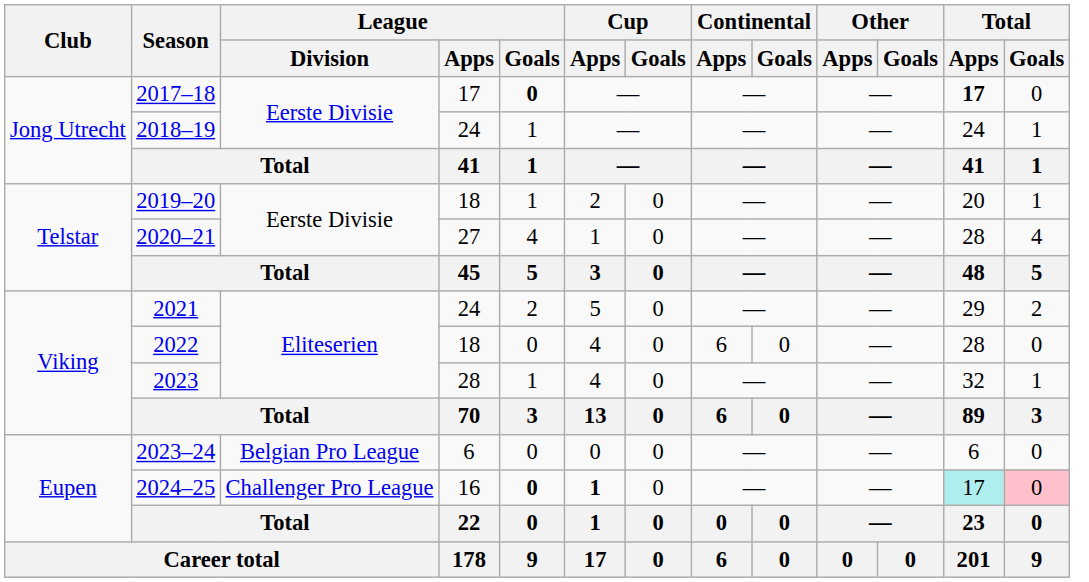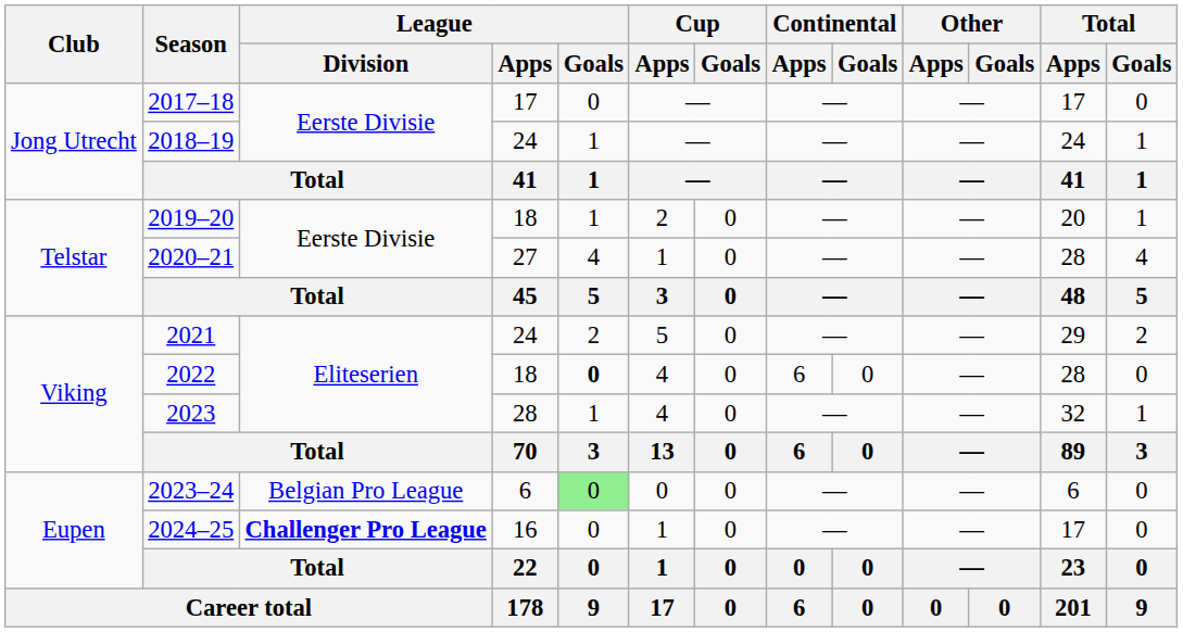2017–18 | League / Goals: bold -> normal
2017–18 | Total / Apps: bold -> normal
2022 | League / Goals: normal -> bold
2023–24 | League / Goals: no background -> lightgreen background
2024–25 | League / Division: normal -> bold
2024–25 | League / Goals: bold -> normal
2024–25 | Cup / Apps: bold -> normal
2024–25 | Total / Apps: paleturquoise background -> no background
2024–25 | Total / Goals: pink background -> no background
